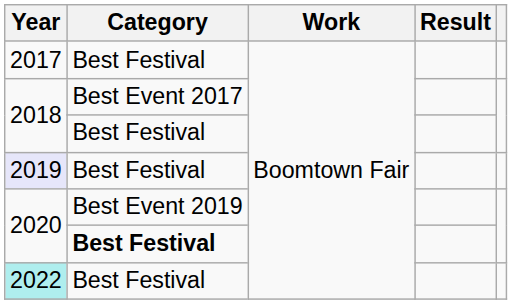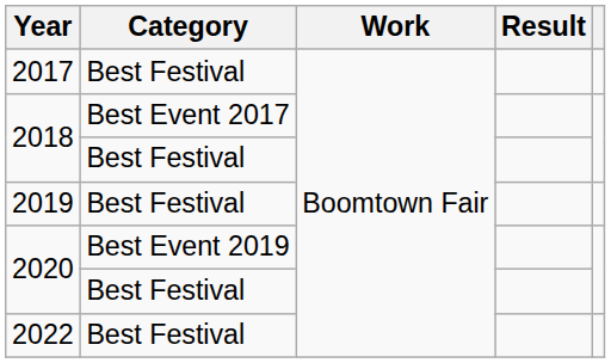2019 | Year: lavender background -> no background
2020 / Best Festival | Category: bold -> normal
2022 | Year: paleturquoise background -> no background
